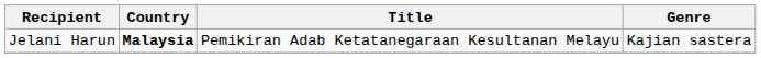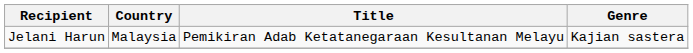Jelani Harun | Country: bold -> normal
